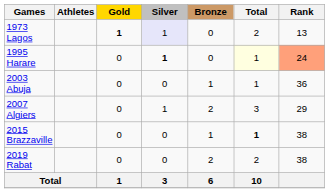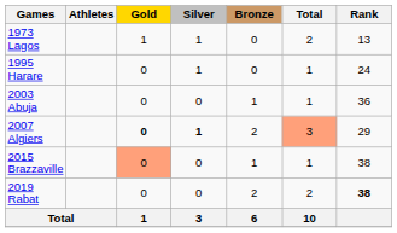1973 Lagos | Gold: bold -> normal
1973 Lagos | Silver: lavender background -> no background
1995 Harare | Silver: bold -> normal
1995 Harare | Total: lightyellow background -> no background
1995 Harare | Rank: lightsalmon background -> no background
2007 Algiers | Gold: normal -> bold
2007 Algiers | Silver: normal -> bold
2007 Algiers | Total: no background -> lightsalmon background
2015 Brazzaville | Gold: no background -> lightsalmon background
2015 Brazzaville | Total: bold -> normal
2019 Rabat | Rank: normal -> bold
